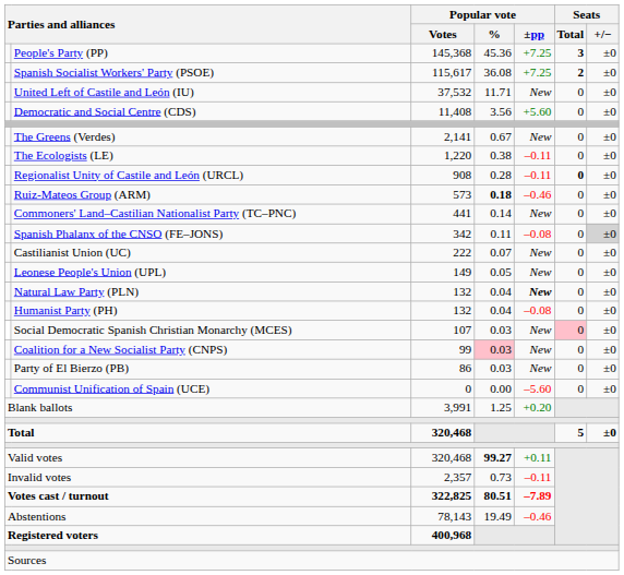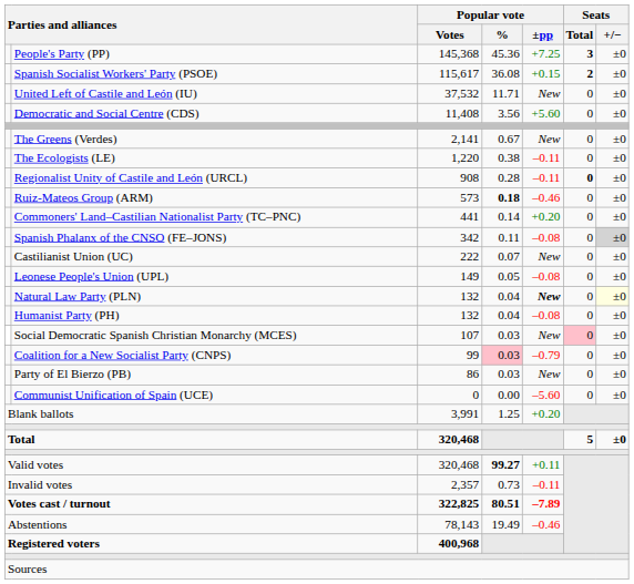Spanish Socialist Workers' Party (PSOE) | Popular vote / ±pp: +7.25 -> +0.15
Commoners' Land–Castilian Nationalist Party (TC–PNC) | Popular vote / ±pp: New -> +0.20
Leonese People's Union (UPL) | Popular vote / ±pp: New -> –0.08
Natural Law Party (PLN) | Seats / +/−: no background -> lightyellow background
Coalition for a New Socialist Party (CNPS) | Popular vote / ±pp: New -> –0.79
